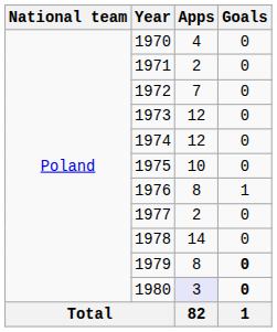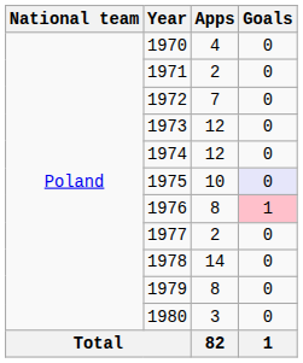1975 | Goals: no background -> lavender background
1976 | Goals: no background -> pink background
1979 | Goals: bold -> normal
1980 | Apps: lavender background -> no background
1980 | Goals: bold -> normal
